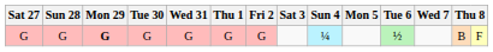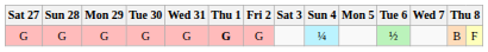row 2 | Mon 29: bold -> normal
row 2 | Thu 1: normal -> bold
